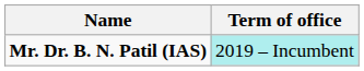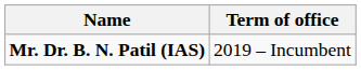Mr. Dr. B. N. Patil (IAS) | Term of office: paleturquoise background -> no background
